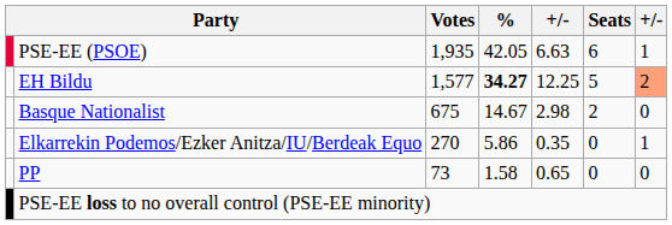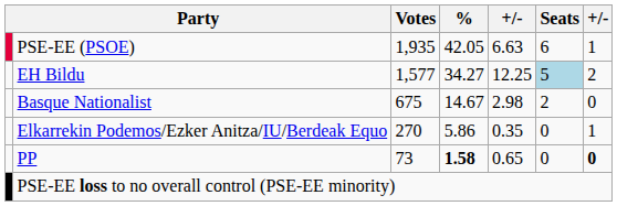EH Bildu | %: bold -> normal
EH Bildu | Seats: no background -> lightblue background
EH Bildu | column 7: lightsalmon background -> no background
PP | %: normal -> bold
PP | column 7: normal -> bold
